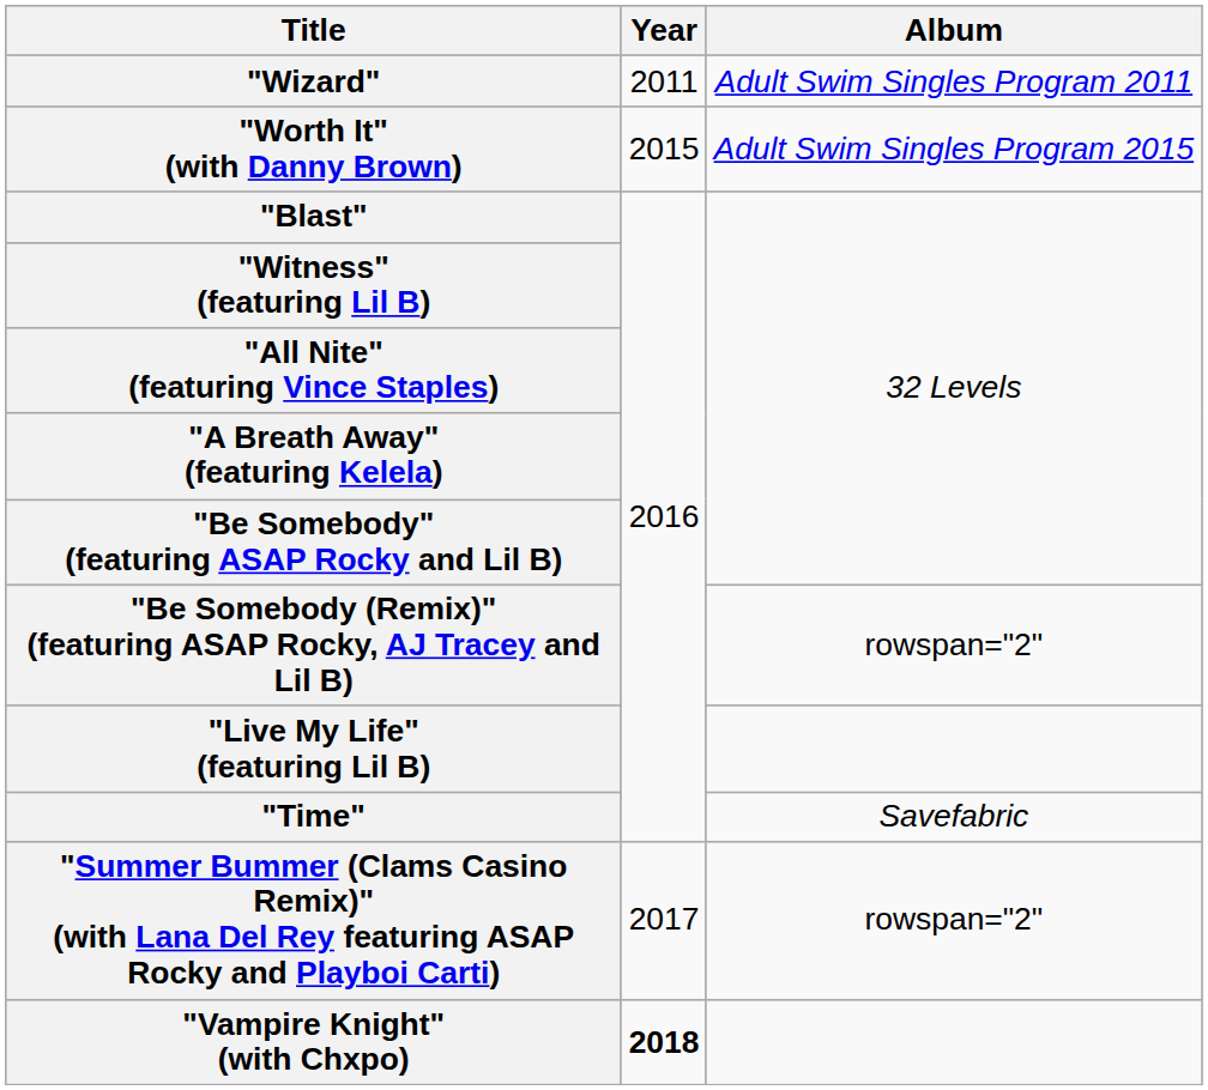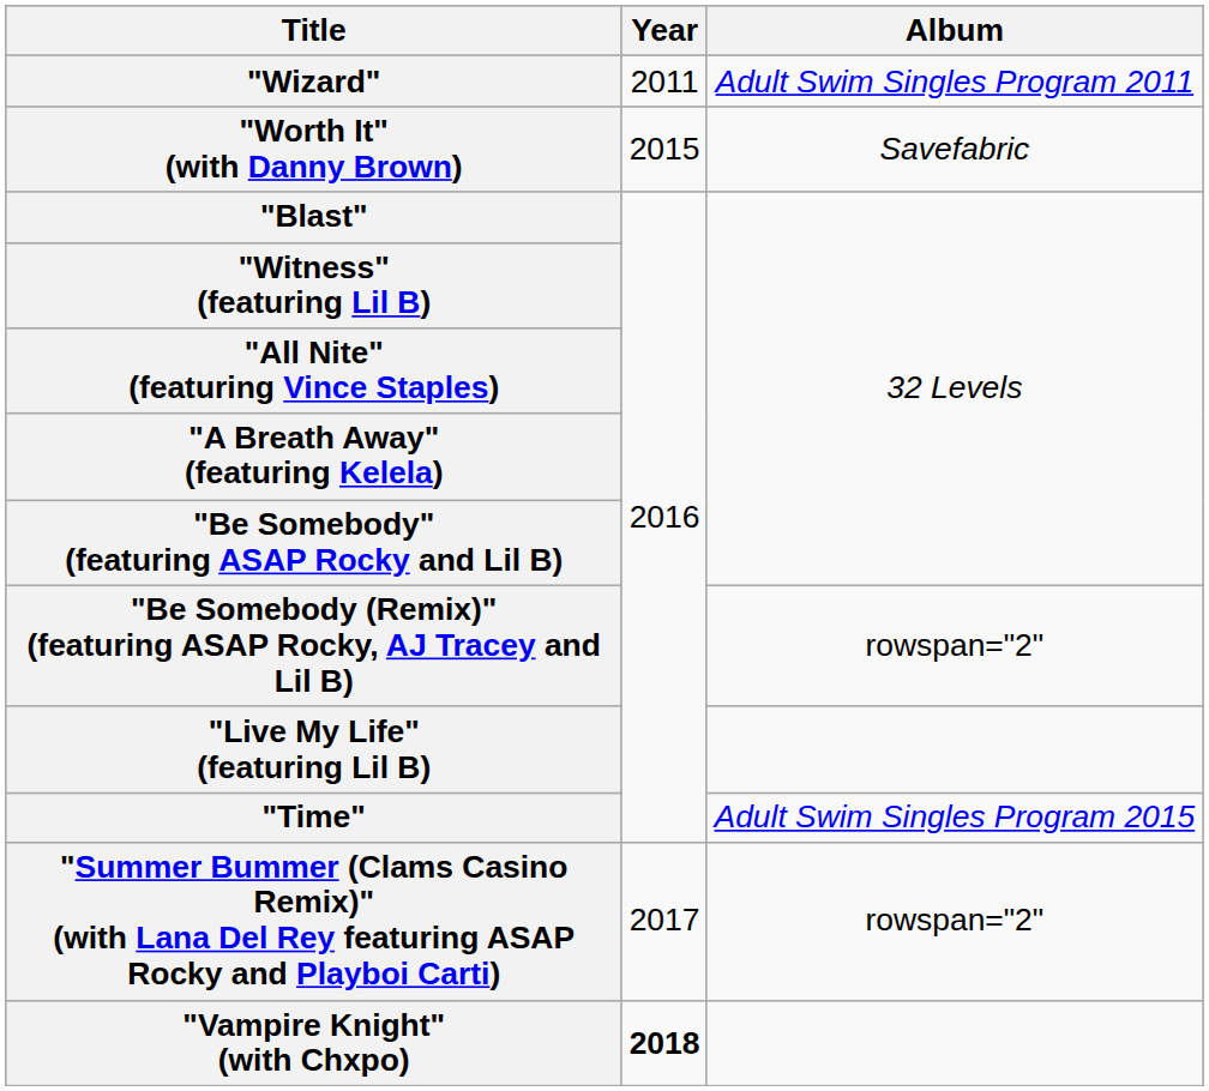"Worth It" (with Danny Brown) | Album: Adult Swim Singles Program 2015 -> Savefabric
"Time" | Album: Savefabric -> Adult Swim Singles Program 2015
